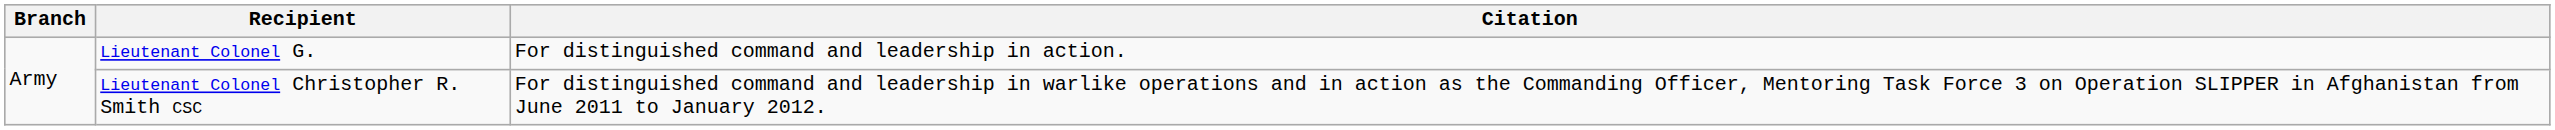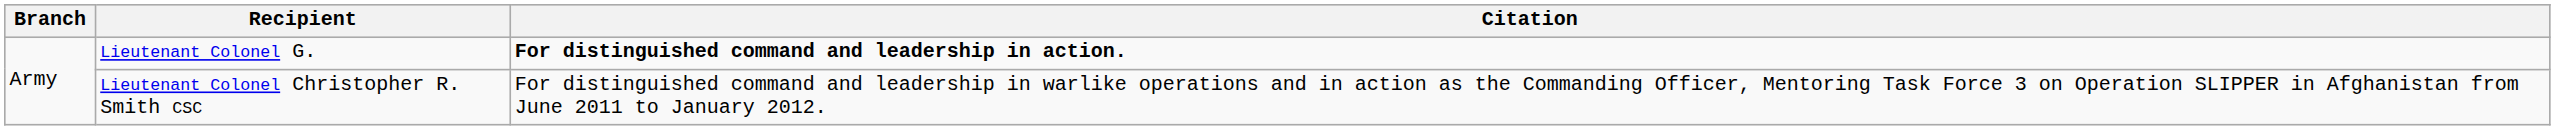Lieutenant Colonel G. | Citation: normal -> bold
